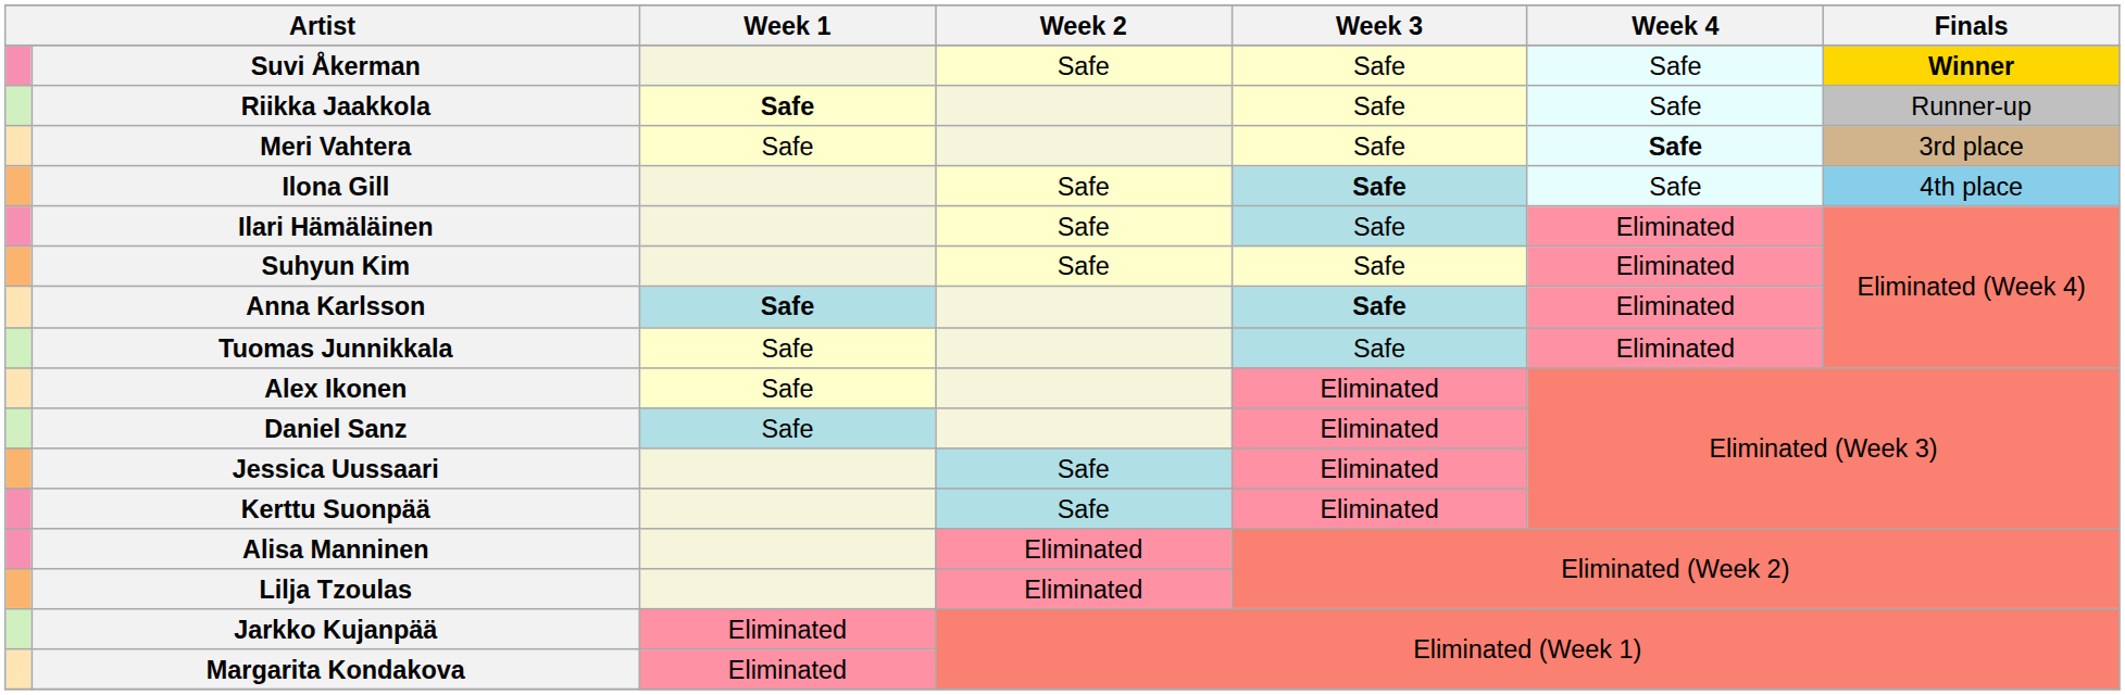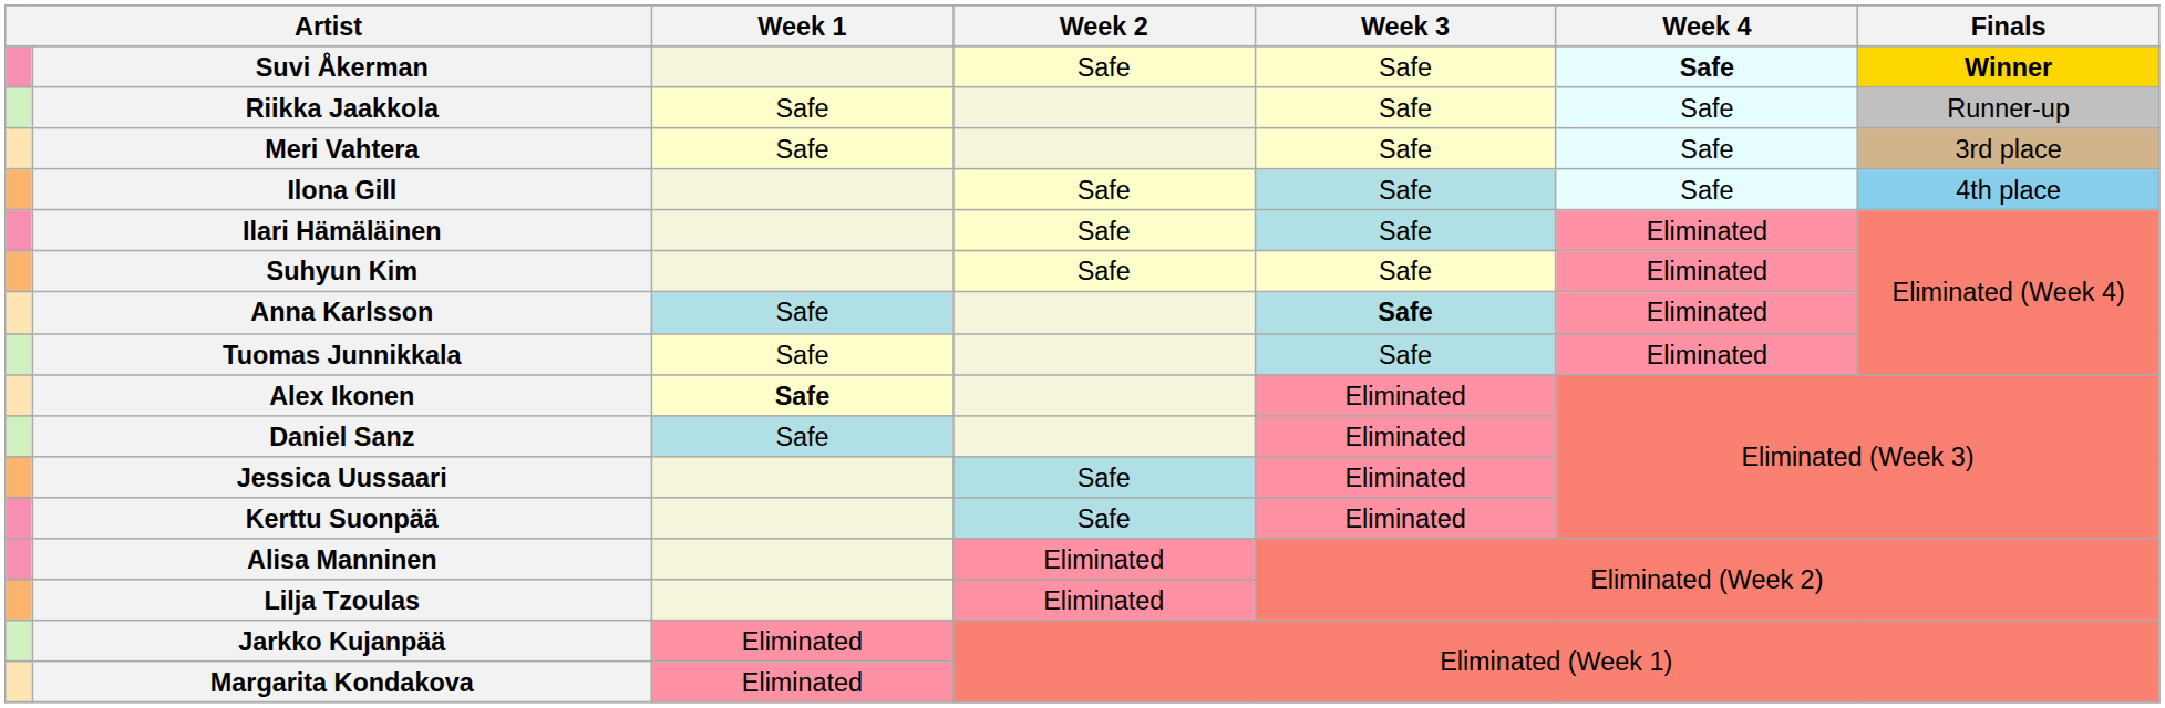Suvi Åkerman | Week 4: normal -> bold
Riikka Jaakkola | Week 1: bold -> normal
Meri Vahtera | Week 4: bold -> normal
Ilona Gill | Week 3: bold -> normal
Anna Karlsson | Week 1: bold -> normal
Alex Ikonen | Week 1: normal -> bold
